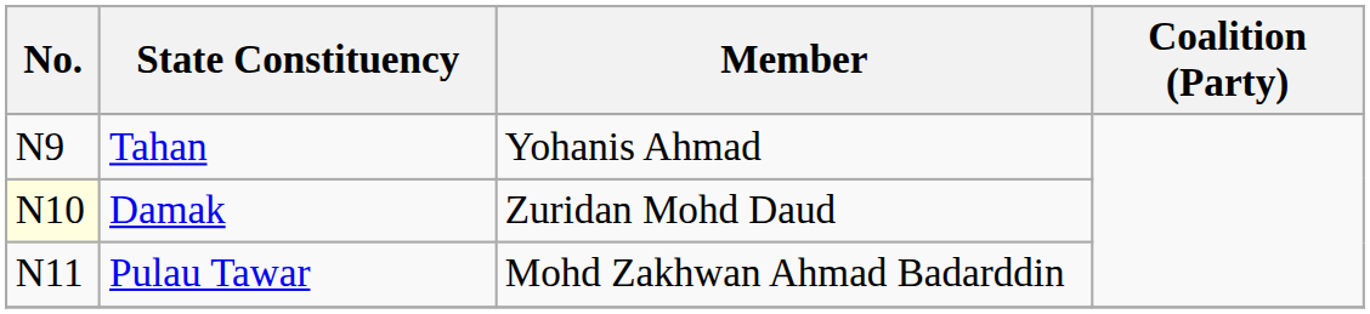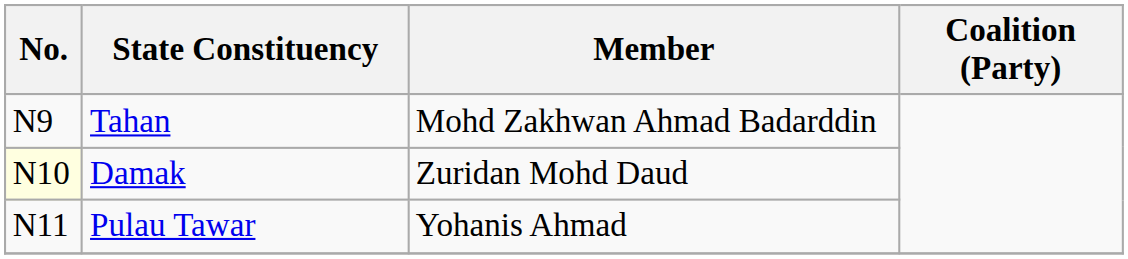Tahan | Member: Yohanis Ahmad -> Mohd Zakhwan Ahmad Badarddin
Pulau Tawar | Member: Mohd Zakhwan Ahmad Badarddin -> Yohanis Ahmad
